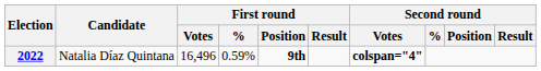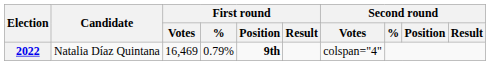2022 | First round / Votes: 16,496 -> 16,469
2022 | First round / %: 0.59% -> 0.79%
2022 | Second round / Votes: bold -> normal
